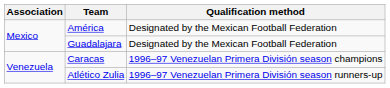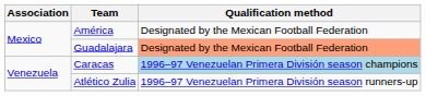Guadalajara | Qualification method: no background -> lightsalmon background
Caracas | Qualification method: no background -> lightblue background
